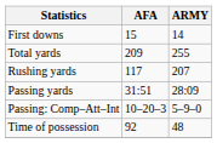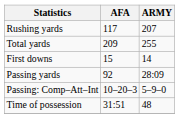rows swapped: First downs <-> Rushing yards
Passing yards | AFA: 31:51 -> 92
Time of possession | AFA: 92 -> 31:51
